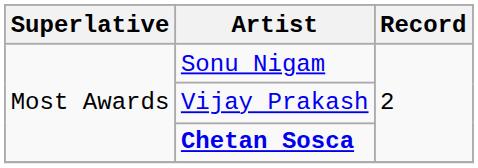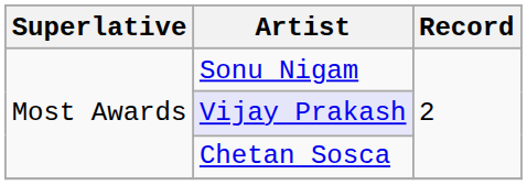Vijay Prakash | Artist: no background -> lavender background
Chetan Sosca | Artist: bold -> normal
